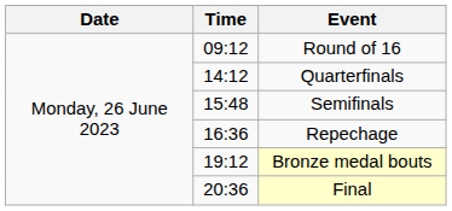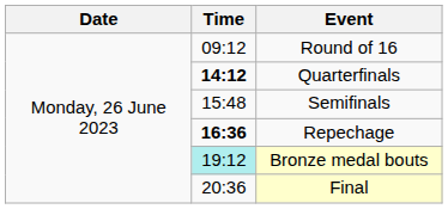Quarterfinals | Time: normal -> bold
Repechage | Time: normal -> bold
Bronze medal bouts | Time: no background -> paleturquoise background
